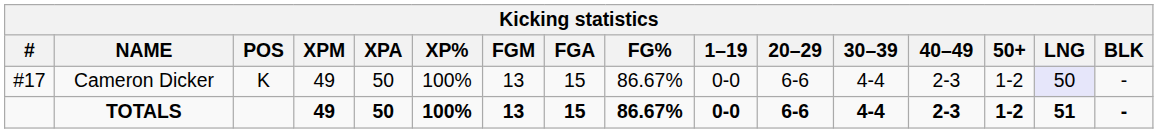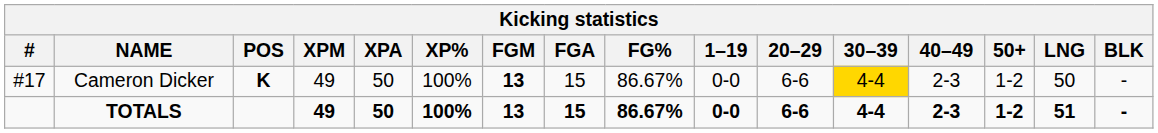Cameron Dicker | POS: normal -> bold
Cameron Dicker | FGM: normal -> bold
Cameron Dicker | 30–39: no background -> gold background
Cameron Dicker | LNG: lavender background -> no background
